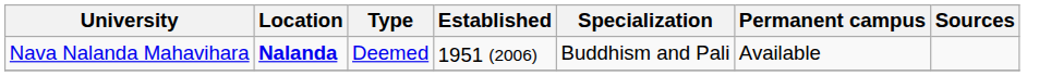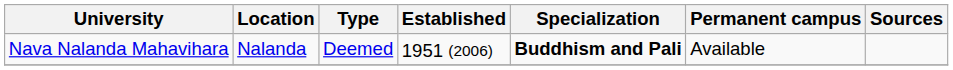Nava Nalanda Mahavihara | Location: bold -> normal
Nava Nalanda Mahavihara | Specialization: normal -> bold
